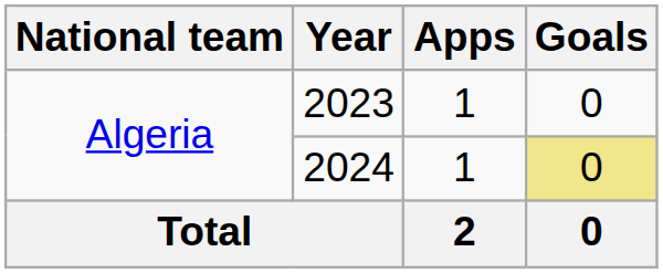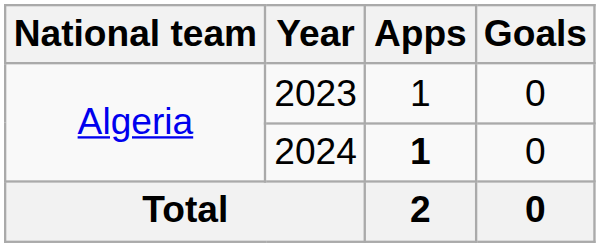2024 | Apps: normal -> bold
2024 | Goals: khaki background -> no background
